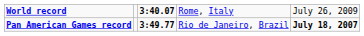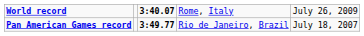Pan American Games record | column 5: bold -> normal
